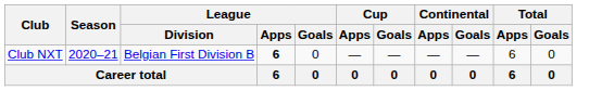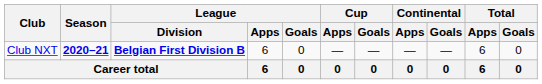Club NXT | Season: normal -> bold
Club NXT | League / Division: normal -> bold
Club NXT | League / Apps: bold -> normal
